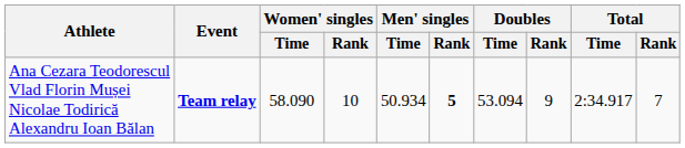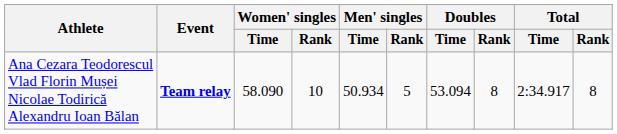row 3 | Men' singles / Rank: bold -> normal
row 3 | Doubles / Rank: 9 -> 8
row 3 | Total / Rank: 7 -> 8
